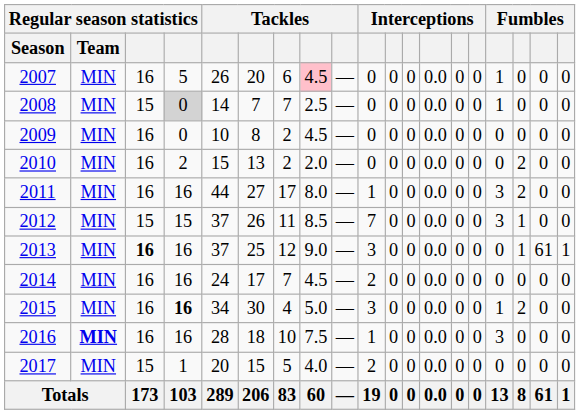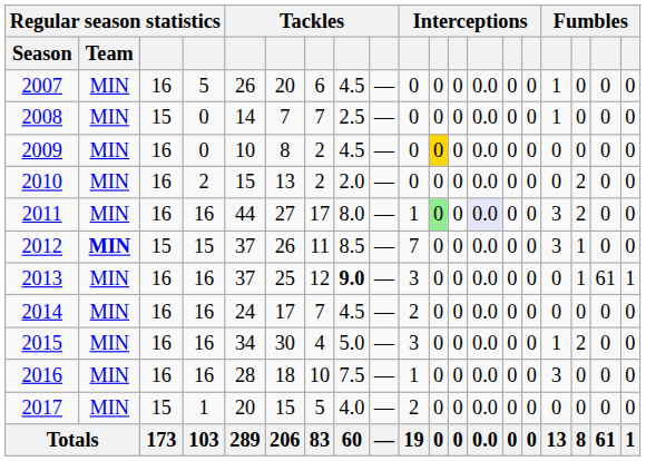2007 | column 8: pink background -> no background
2008 | column 4: lightgrey background -> no background
2009 | column 11: no background -> gold background
2011 | column 11: no background -> lightgreen background
2011 | column 13: no background -> lavender background
2012 | Regular season statistics / Team: normal -> bold
2013 | column 3: bold -> normal
2013 | column 8: normal -> bold
2015 | column 4: bold -> normal
2016 | Regular season statistics / Team: bold -> normal
